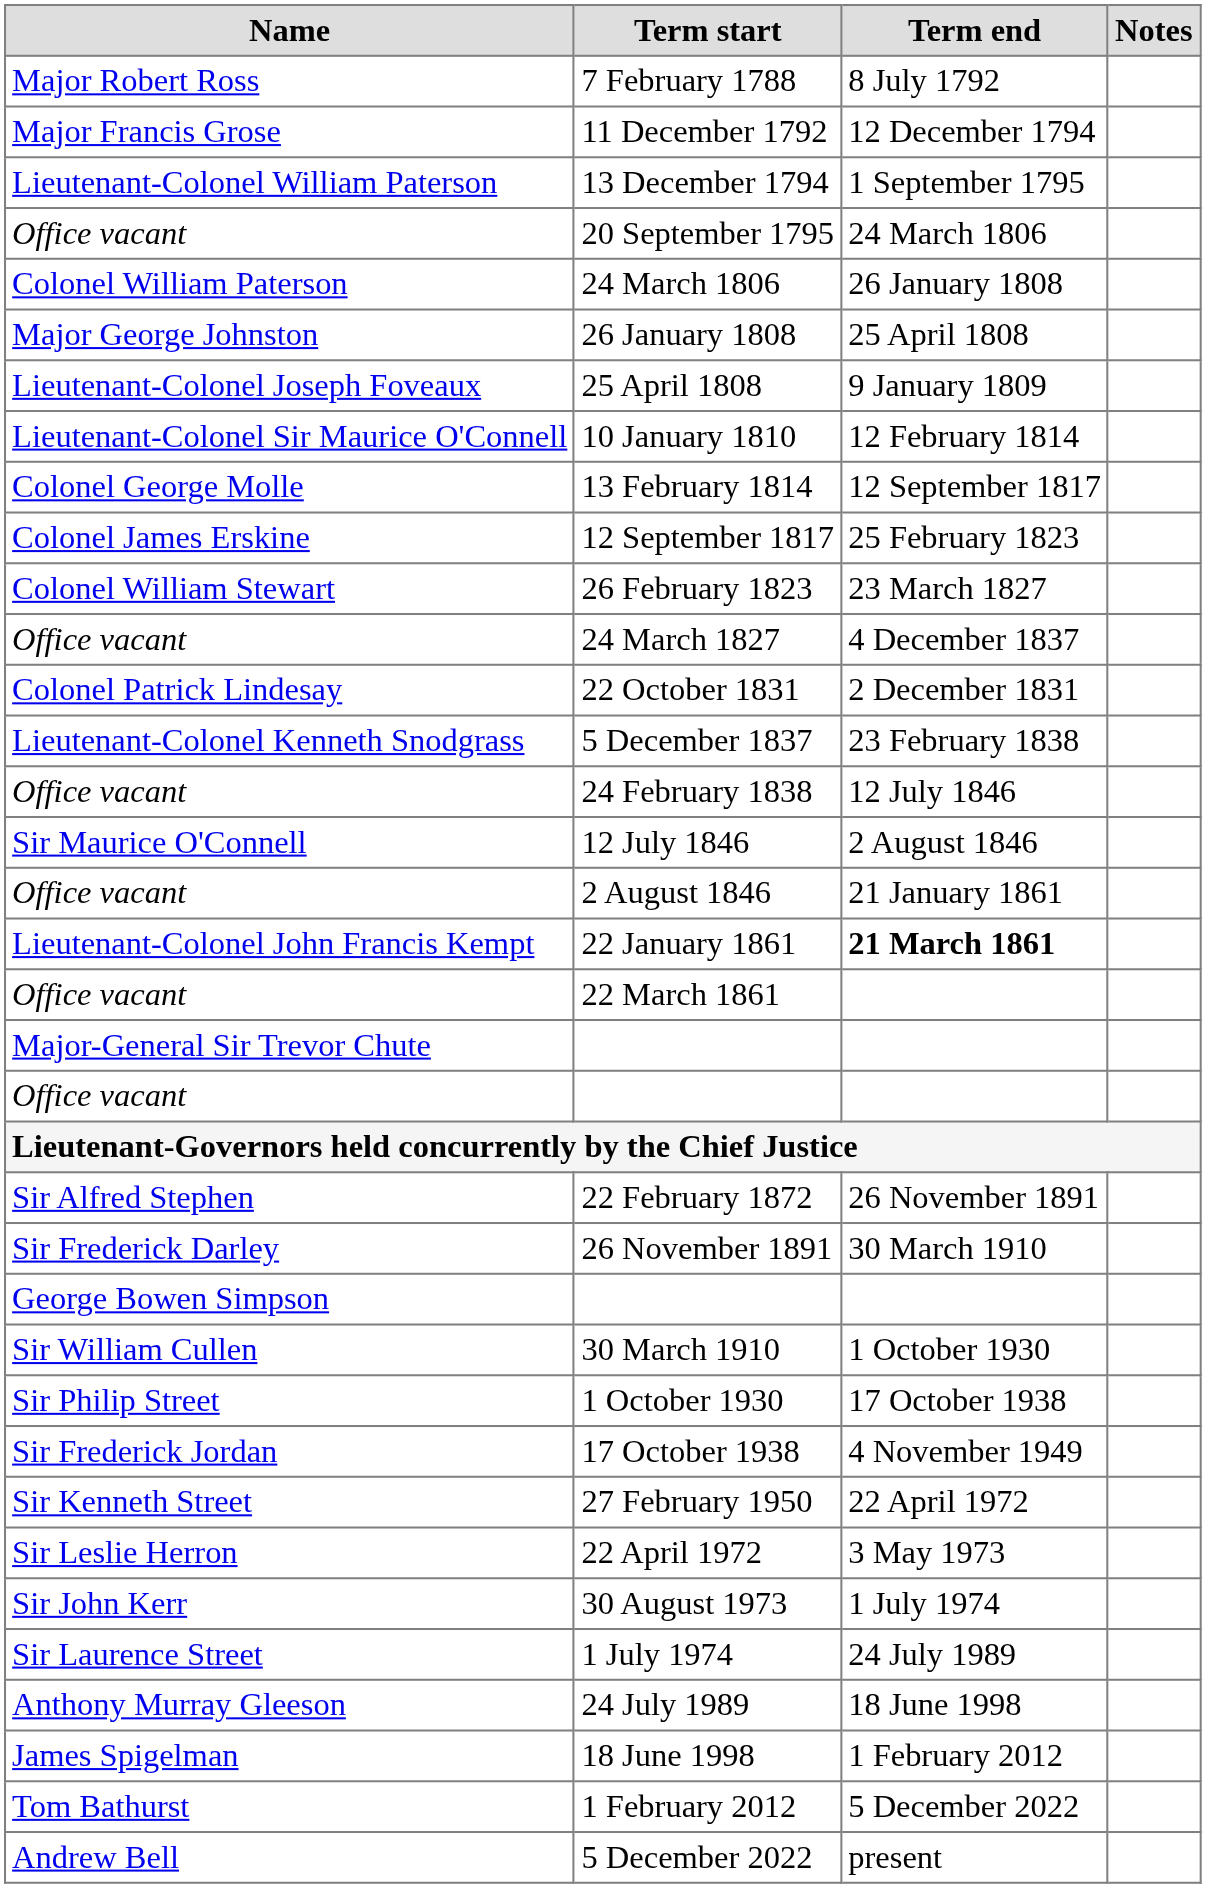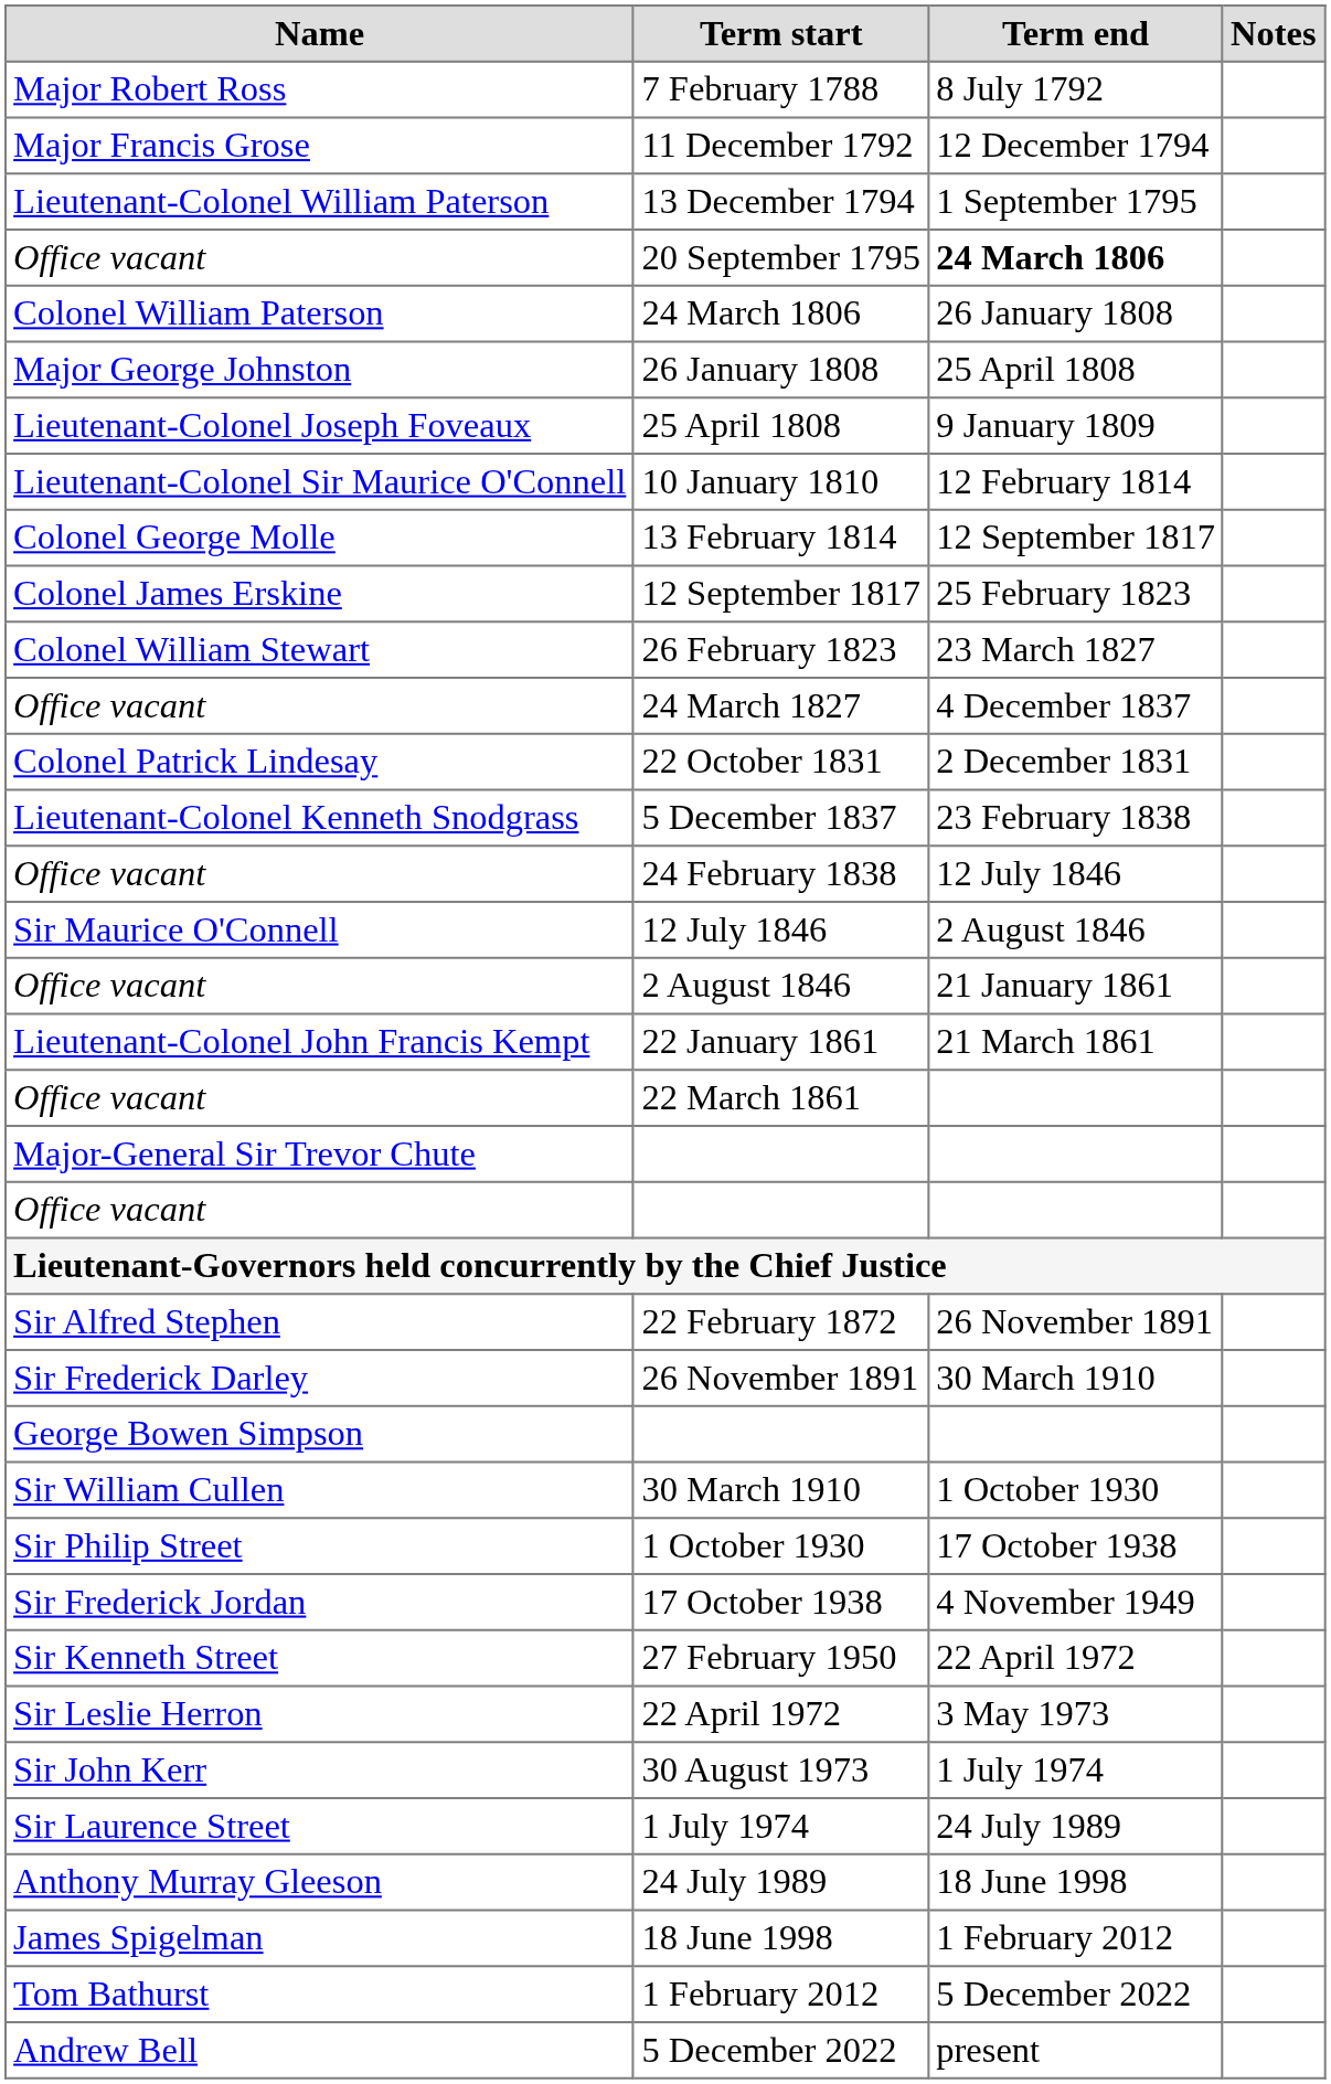20 September 1795 | Term end: normal -> bold
22 January 1861 | Term end: bold -> normal
